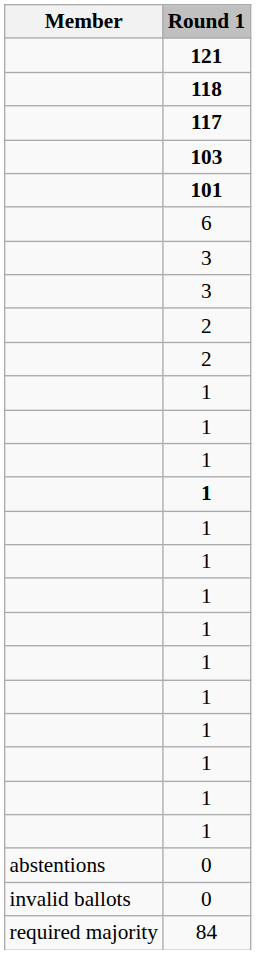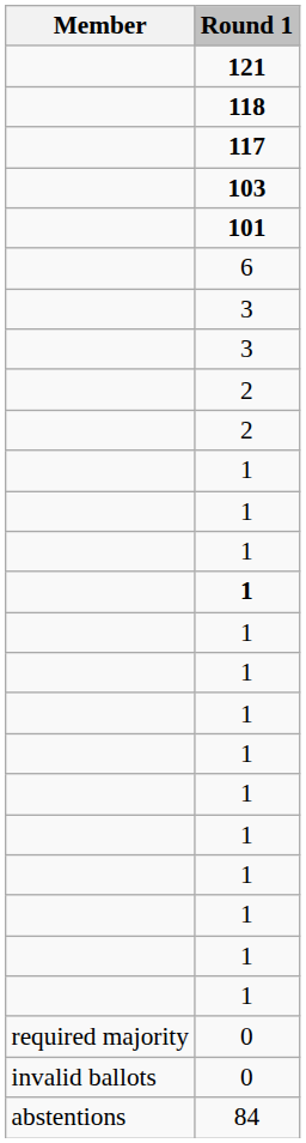row 26 | Member: abstentions -> required majority
row 28 | Member: required majority -> abstentions
